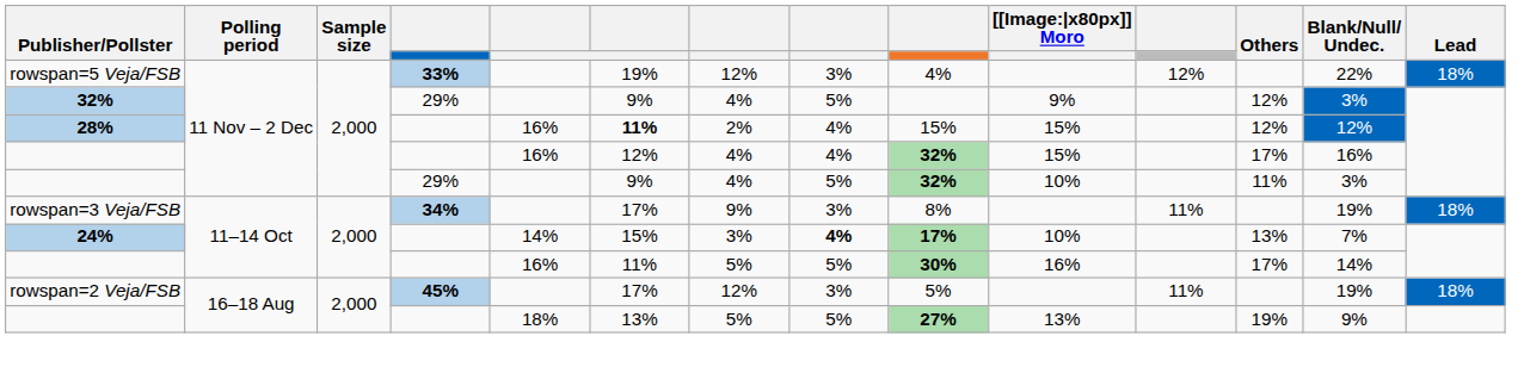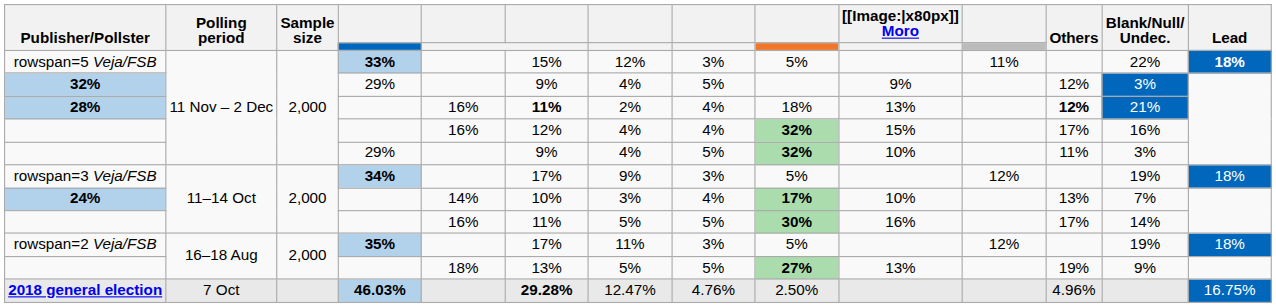rowspan=5 Veja/FSB | column 6: 19% -> 15%
rowspan=5 Veja/FSB | column 9: 4% -> 5%
rowspan=5 Veja/FSB | column 11: 12% -> 11%
rowspan=5 Veja/FSB | Lead: normal -> bold
28% | column 9: 15% -> 18%
28% | [[Image:|x80px]] Moro: 15% -> 13%
28% | Others: normal -> bold
28% | Blank/Null/ Undec.: 12% -> 21%
rowspan=3 Veja/FSB | column 9: 8% -> 5%
rowspan=3 Veja/FSB | column 11: 11% -> 12%
24% | column 6: 15% -> 10%
24% | column 8: bold -> normal
rowspan=2 Veja/FSB | column 4: 45% -> 35%
rowspan=2 Veja/FSB | column 7: 12% -> 11%
rowspan=2 Veja/FSB | column 11: 11% -> 12%
+ row: 2018 general election | 7 Oct | 46.03% | 29.28% | 12.47% | 4.76% | 2.50% | 4.96% | 16.75%
